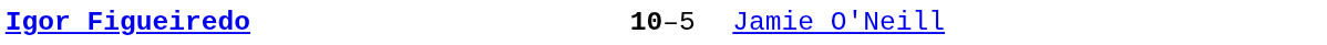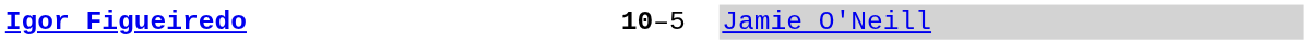Igor Figueiredo | column 3: no background -> lightgrey background
